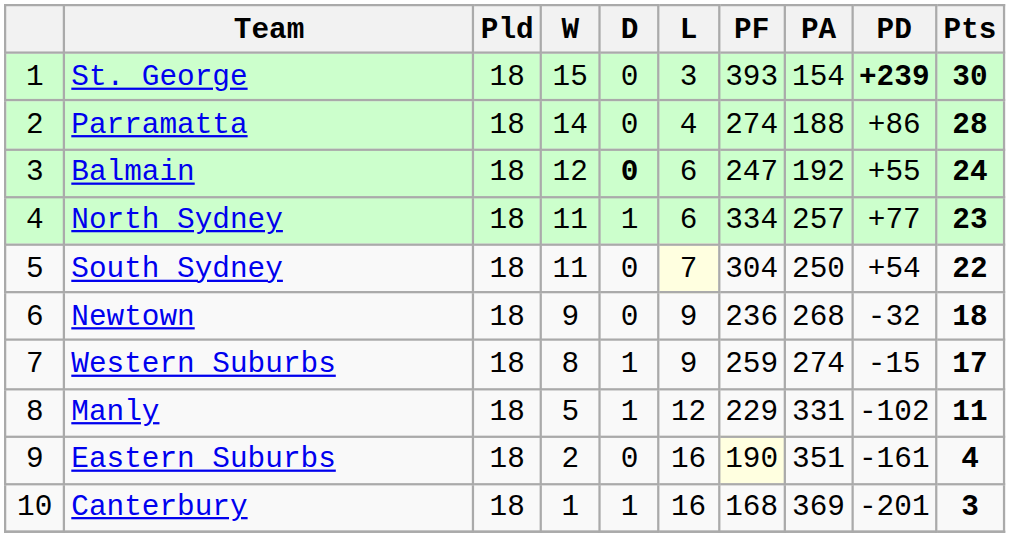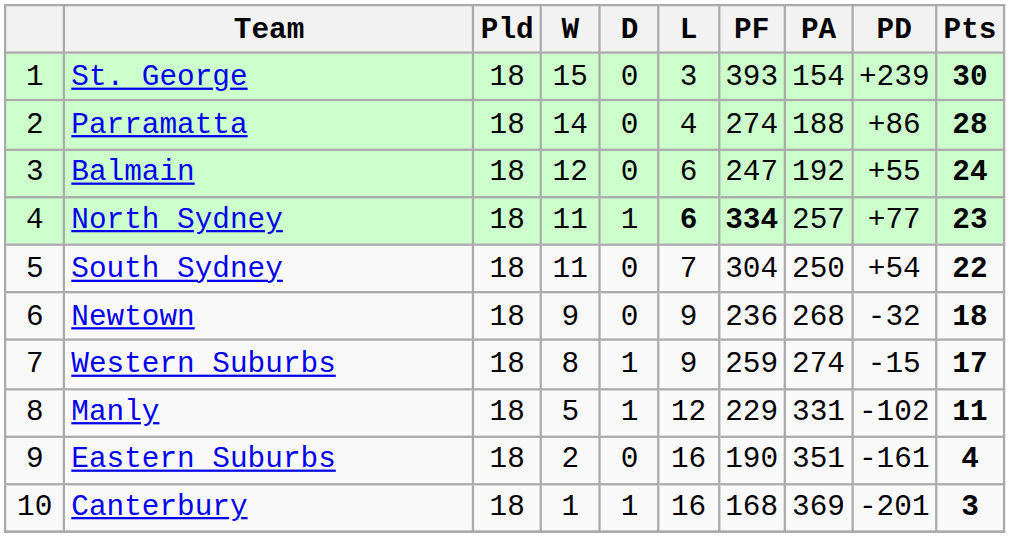St. George | PD: bold -> normal
Balmain | D: bold -> normal
North Sydney | L: normal -> bold
North Sydney | PF: normal -> bold
South Sydney | L: lightyellow background -> no background
Eastern Suburbs | PF: lightyellow background -> no background
